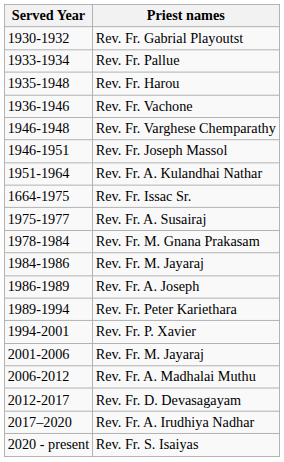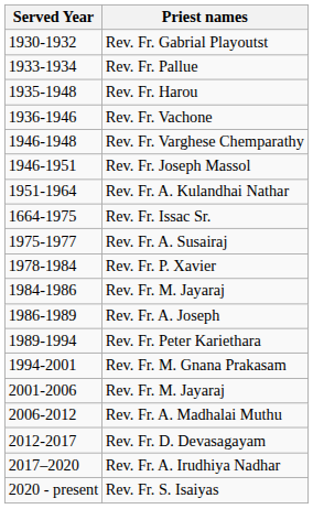row 11 | Priest names: Rev. Fr. M. Gnana Prakasam -> Rev. Fr. P. Xavier
row 15 | Priest names: Rev. Fr. P. Xavier -> Rev. Fr. M. Gnana Prakasam
